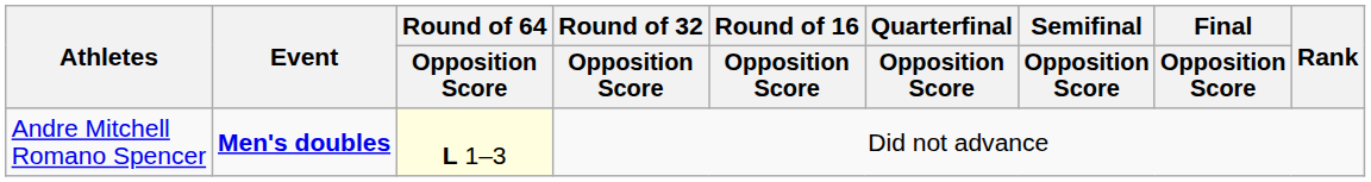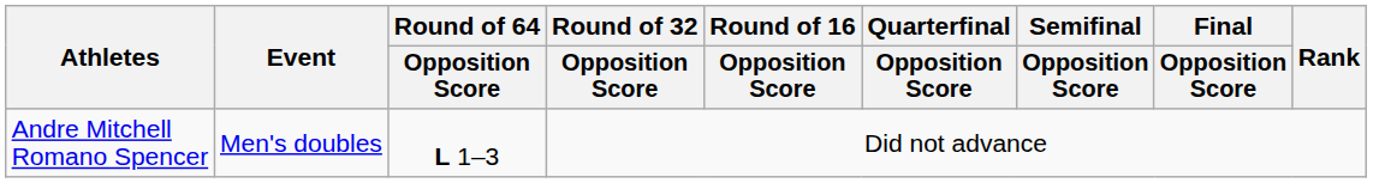Andre Mitchell Romano Spencer | Event: bold -> normal
Andre Mitchell Romano Spencer | Round of 64 / Opposition Score: lightyellow background -> no background
